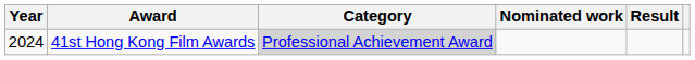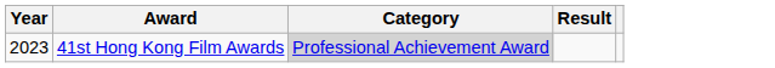- column: Nominated work
41st Hong Kong Film Awards | Year: 2024 -> 2023
